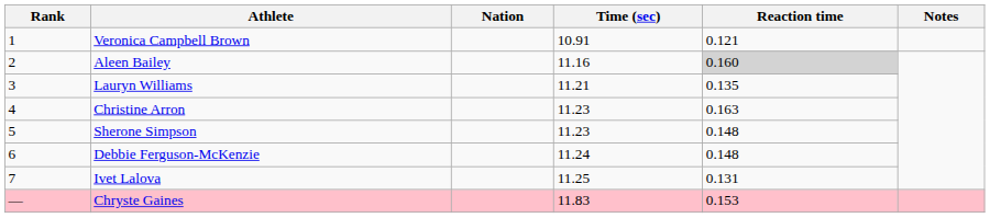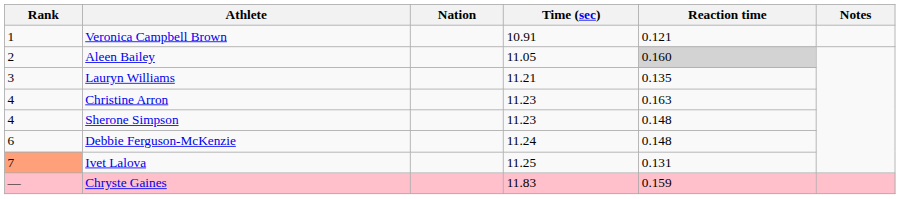Aleen Bailey | Time (sec): 11.16 -> 11.05
Sherone Simpson | Rank: 5 -> 4
Ivet Lalova | Rank: no background -> lightsalmon background
Chryste Gaines | Reaction time: 0.153 -> 0.159
